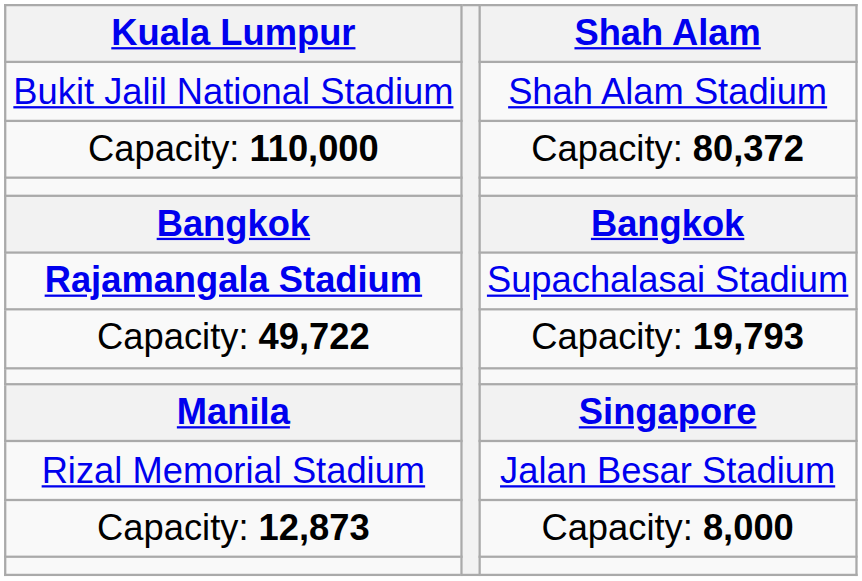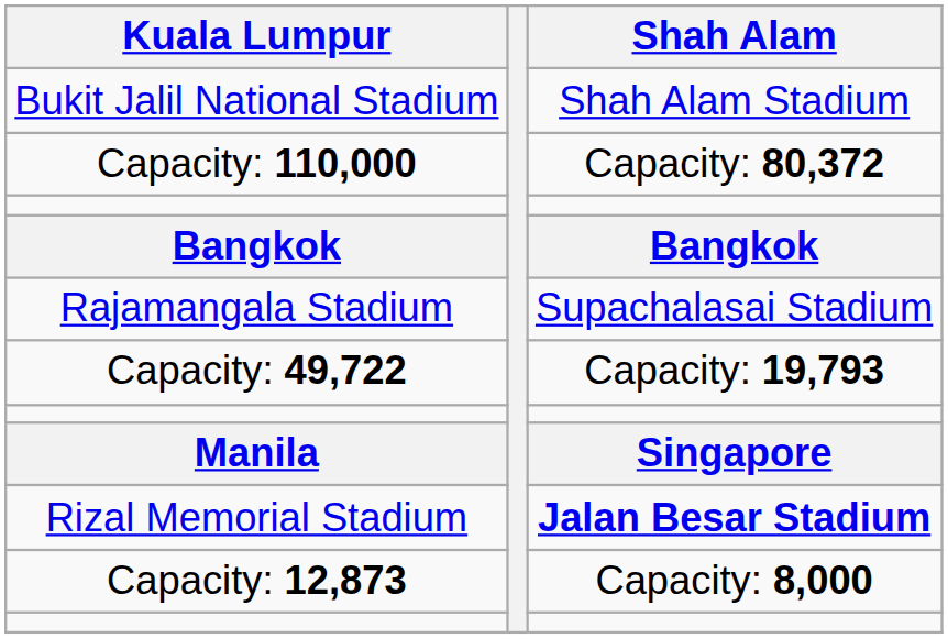Rajamangala Stadium | Kuala Lumpur: bold -> normal
Rizal Memorial Stadium | Shah Alam: normal -> bold
